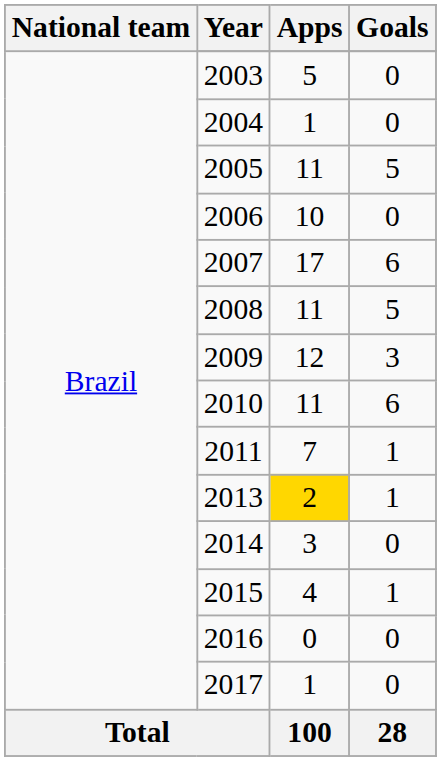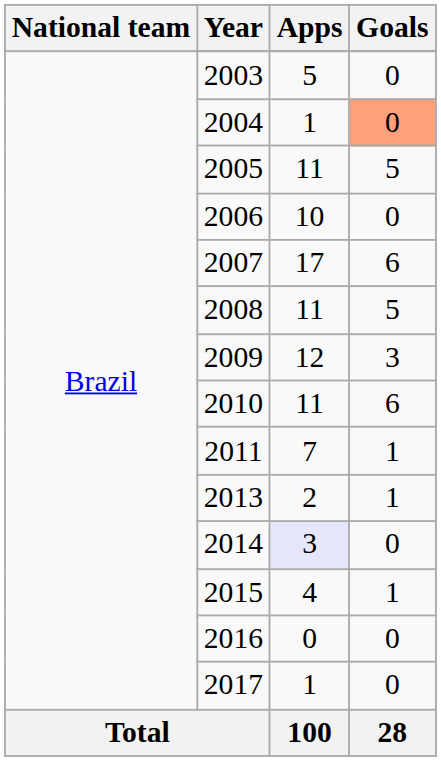2004 | Goals: no background -> lightsalmon background
2013 | Apps: gold background -> no background
2014 | Apps: no background -> lavender background
